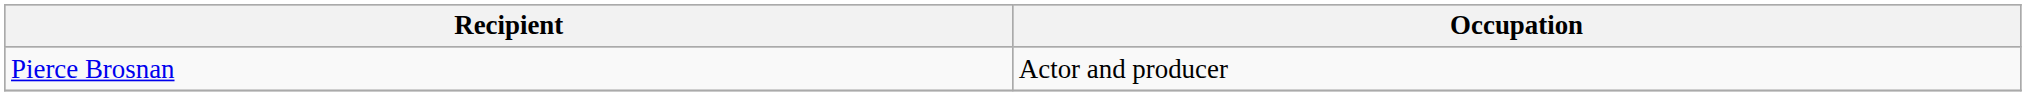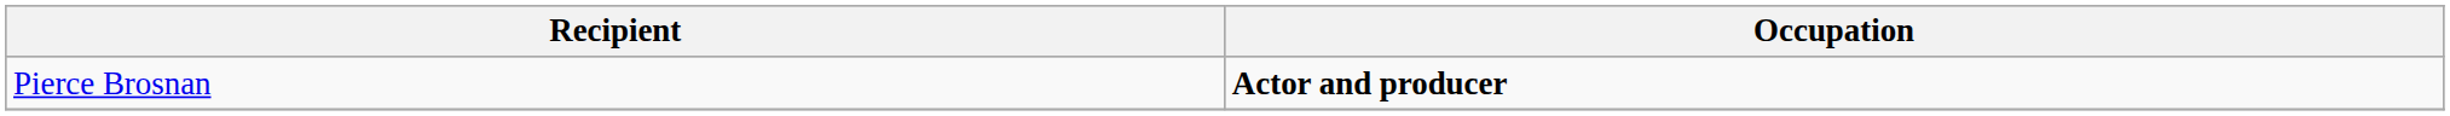Pierce Brosnan | Occupation: normal -> bold
